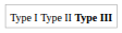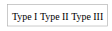Type I | column 3: bold -> normal
